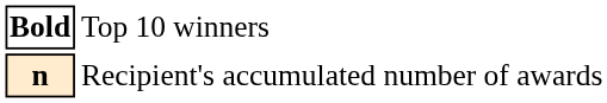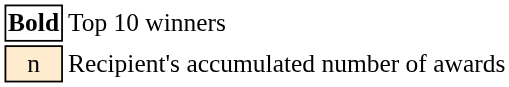Recipient's accumulated number of awards | column 1: bold -> normal
